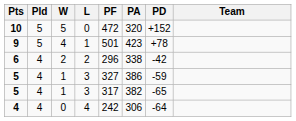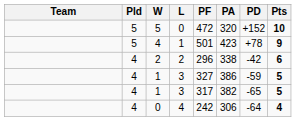columns swapped: Team <-> Pts
